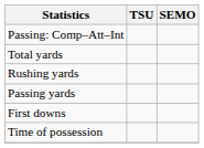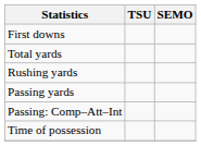rows swapped: First downs <-> Passing: Comp–Att–Int
